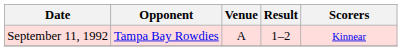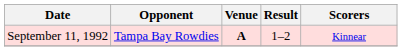September 11, 1992 | Venue: normal -> bold
